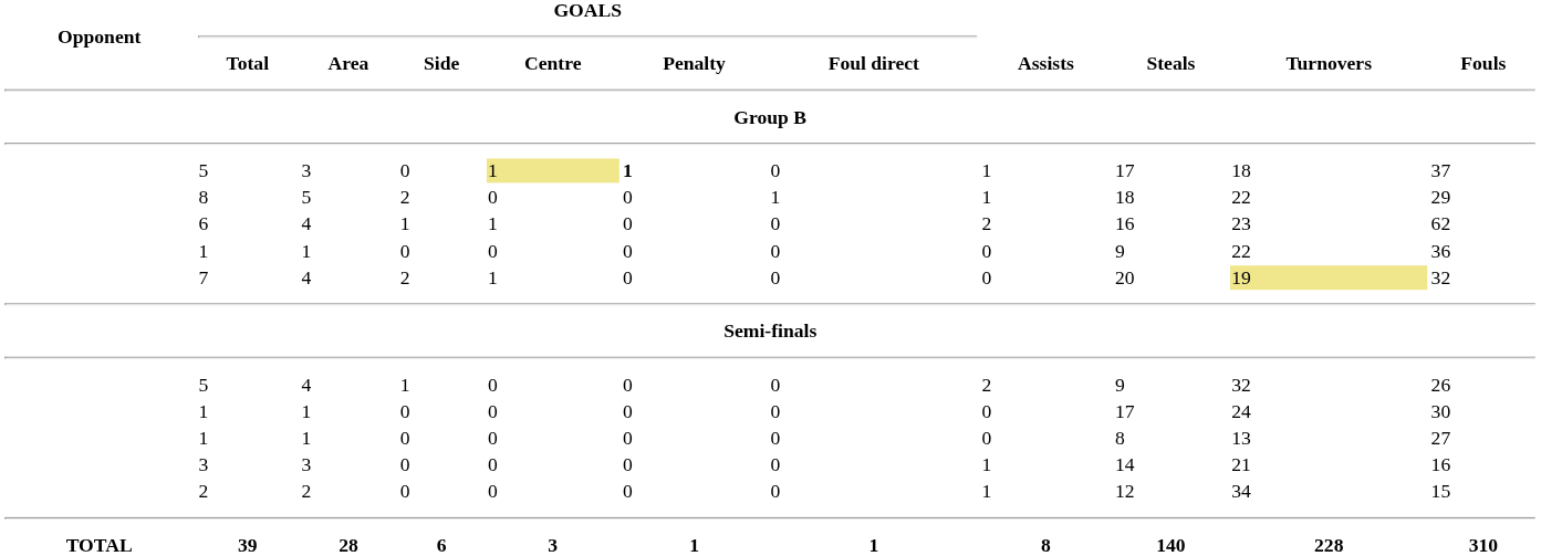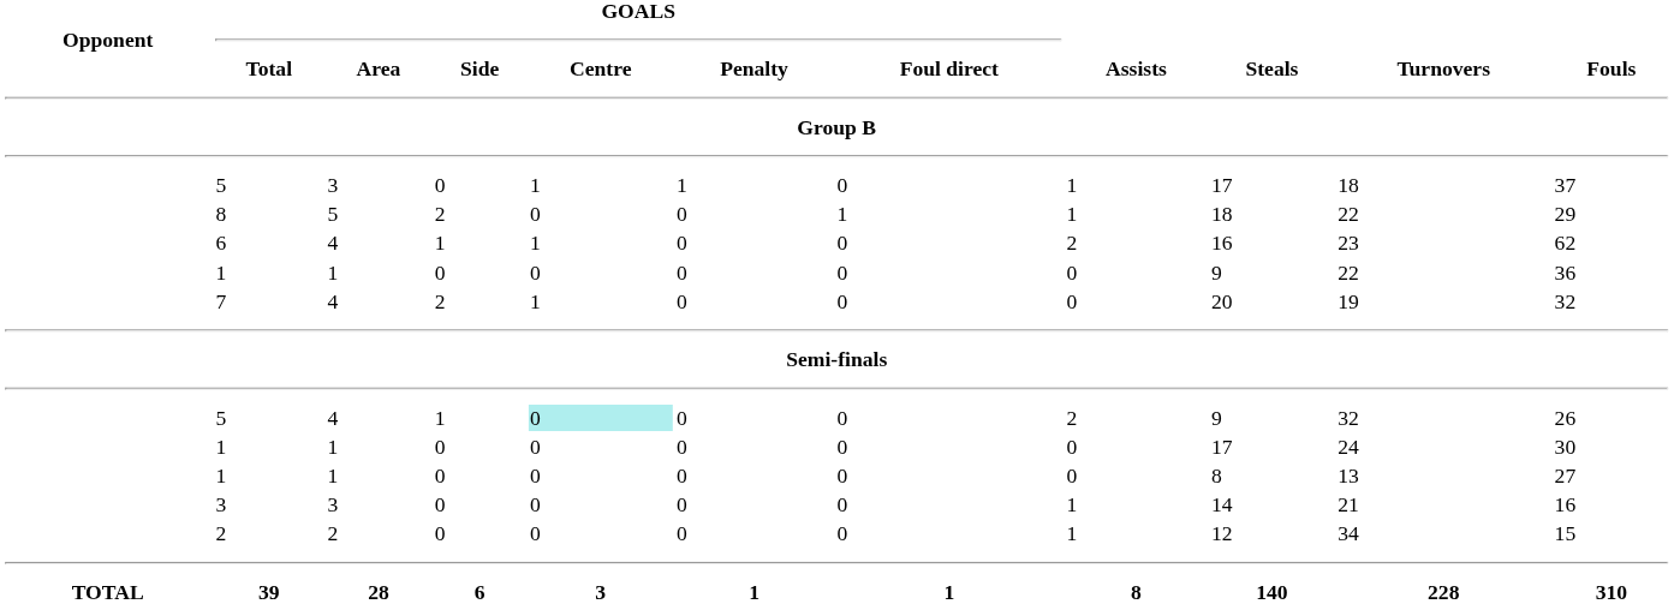5 / 3 | GOALS / Centre: khaki background -> no background
5 / 3 | GOALS / Penalty: bold -> normal
7 | Turnovers: khaki background -> no background
5 / 4 | GOALS / Centre: no background -> paleturquoise background
